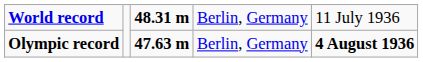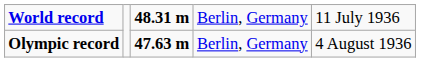Olympic record | column 5: bold -> normal
